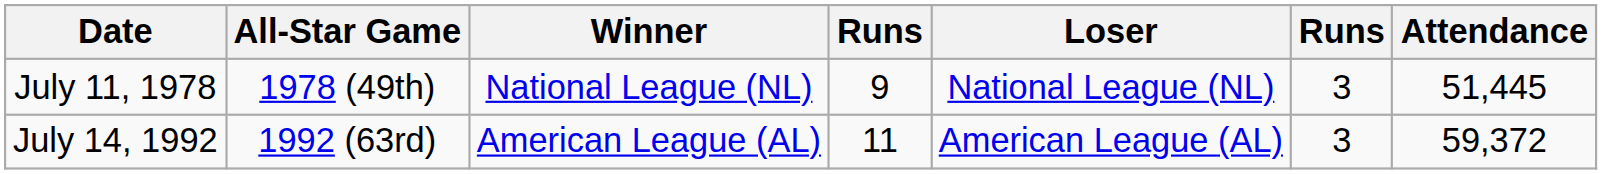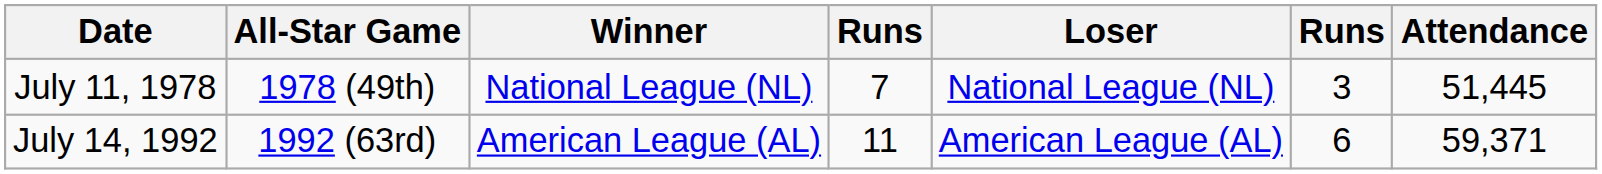July 11, 1978 | column 4: 9 -> 7
July 14, 1992 | column 6: 3 -> 6
July 14, 1992 | Attendance: 59,372 -> 59,371
